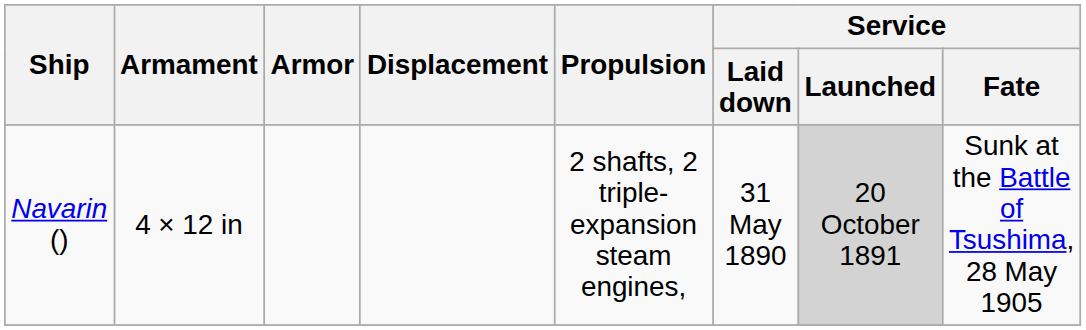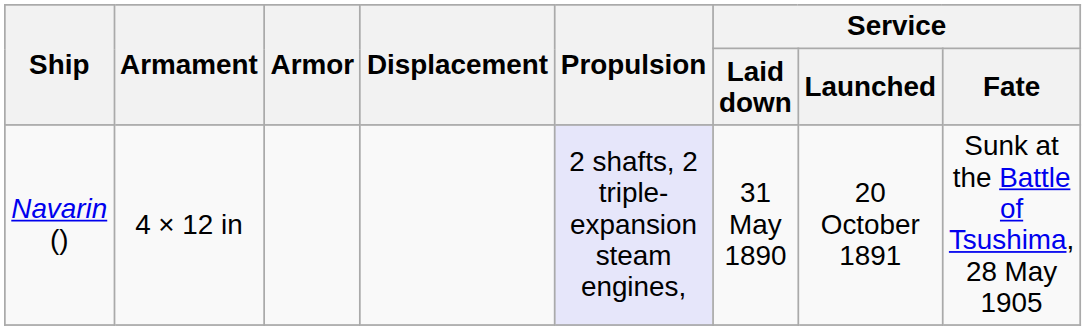Navarin () | Propulsion: no background -> lavender background
Navarin () | Service / Launched: lightgrey background -> no background
